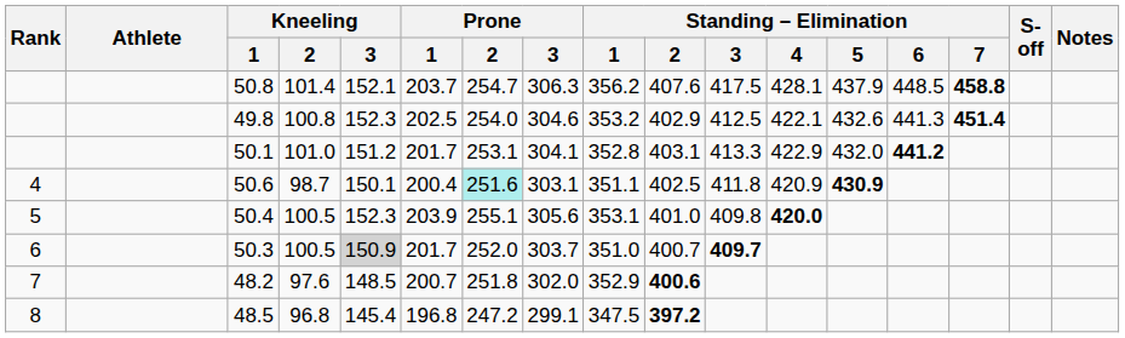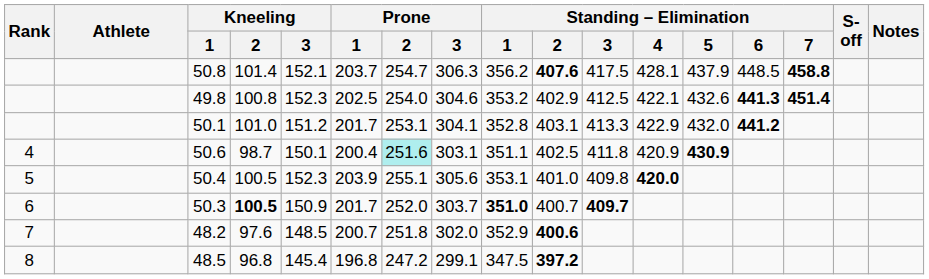50.8 | Standing – Elimination / 2: normal -> bold
49.8 | Standing – Elimination / 6: normal -> bold
50.3 | Kneeling / 2: normal -> bold
50.3 | Kneeling / 3: lightgrey background -> no background
50.3 | Standing – Elimination / 1: normal -> bold
